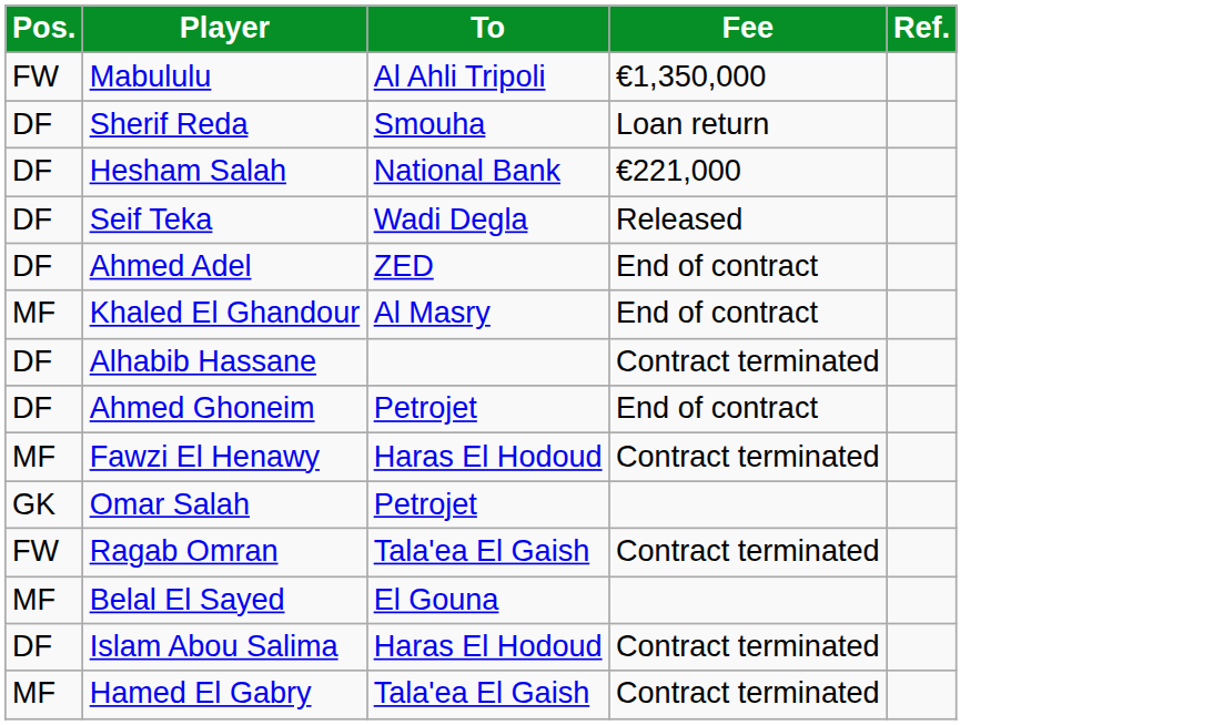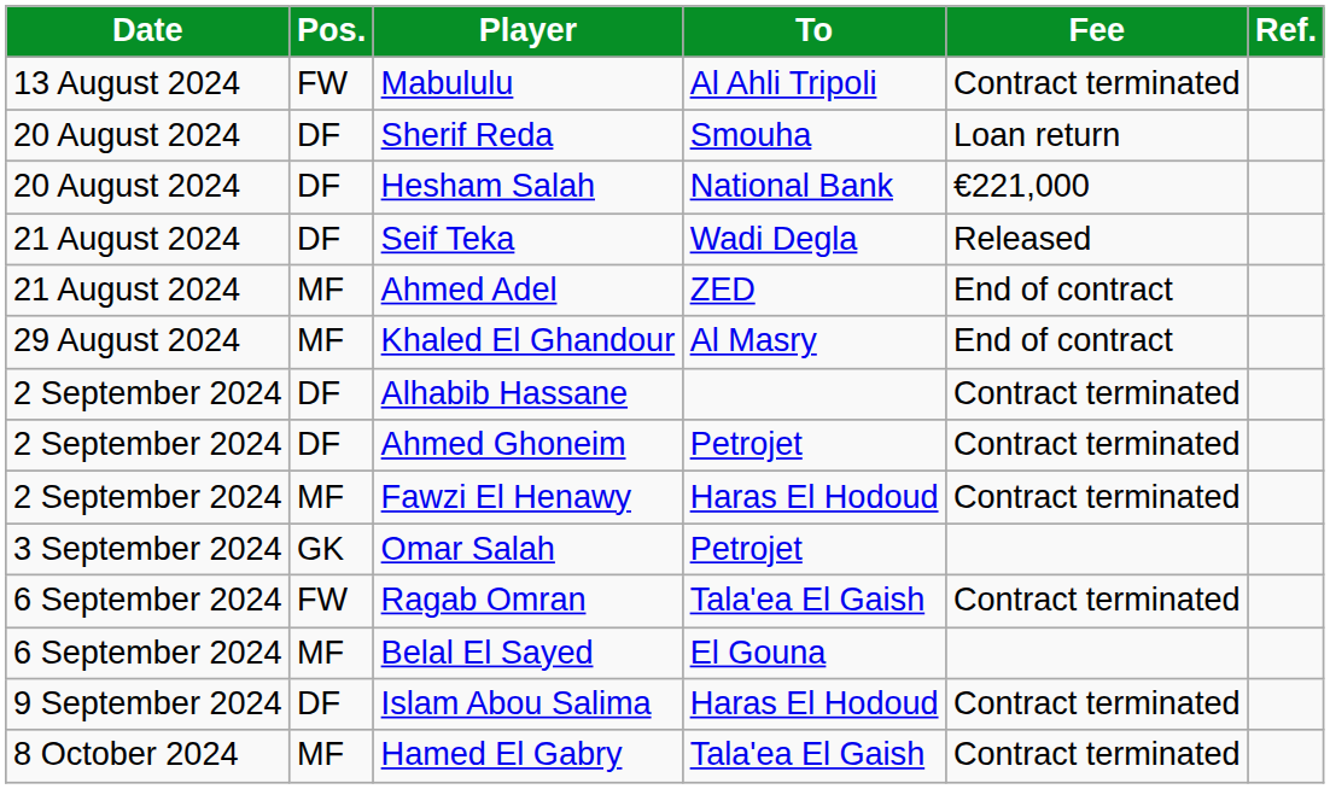+ column: Date | 13 August 2024 | 20 August 2024 | 20 August 2024 | 21 August 2024 | 21 August 2024 | 29 August 2024 | 2 September 2024 | 2 September 2024 | 2 September 2024 | 3 September 2024 | 6 September 2024 | 6 September 2024 | 9 September 2024 | 8 October 2024
Mabululu | Fee: €1,350,000 -> Contract terminated
Ahmed Adel | Pos.: DF -> MF
Ahmed Ghoneim | Fee: End of contract -> Contract terminated
